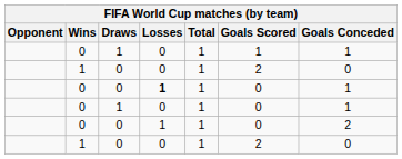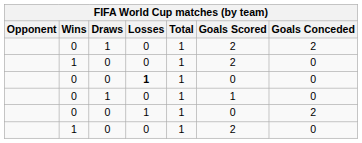row 3 | Goals Scored: 1 -> 2
row 3 | Goals Conceded: 1 -> 2
row 5 | Goals Conceded: 1 -> 0
row 6 | Goals Scored: 0 -> 1
row 6 | Goals Conceded: 1 -> 0
